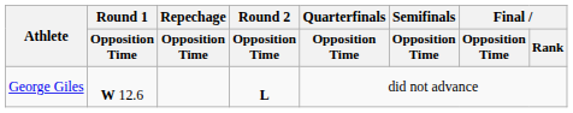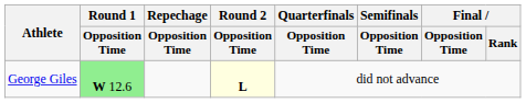George Giles | Round 1 / Opposition Time: no background -> lightgreen background
George Giles | Round 2 / Opposition Time: no background -> lightyellow background
